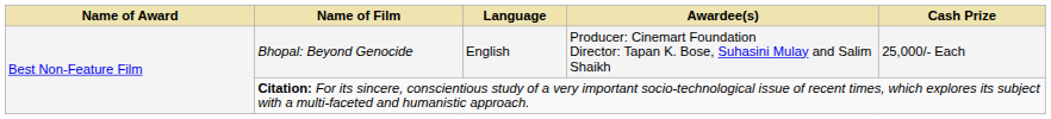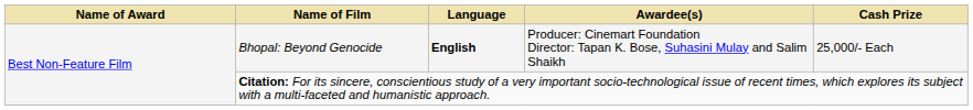Bhopal: Beyond Genocide | Language: normal -> bold
